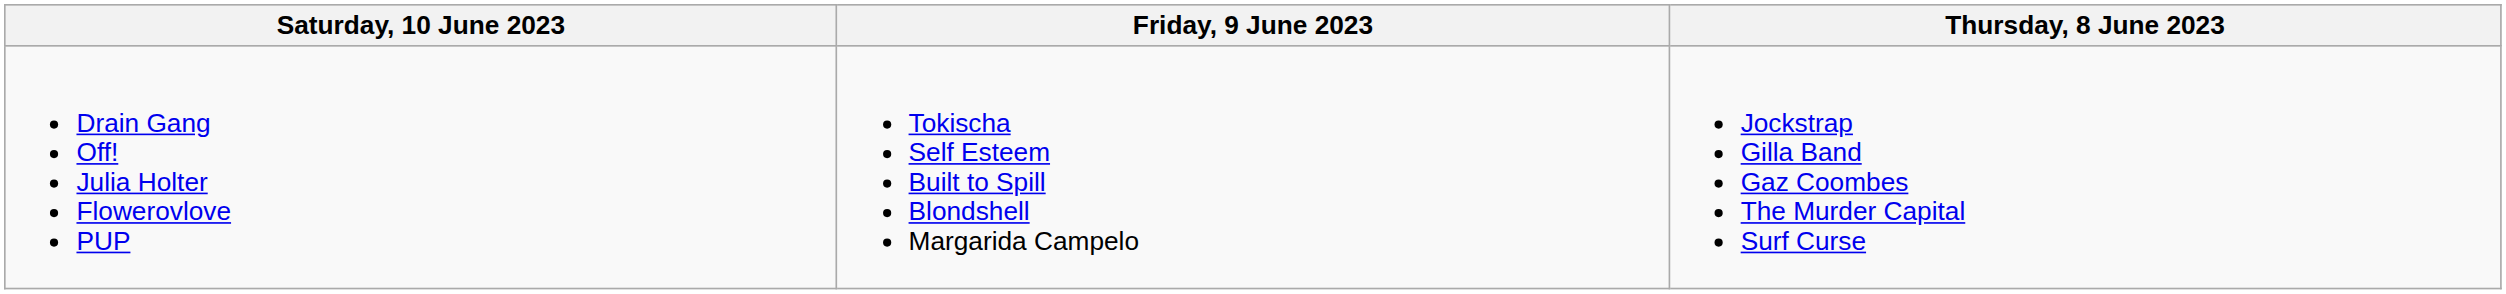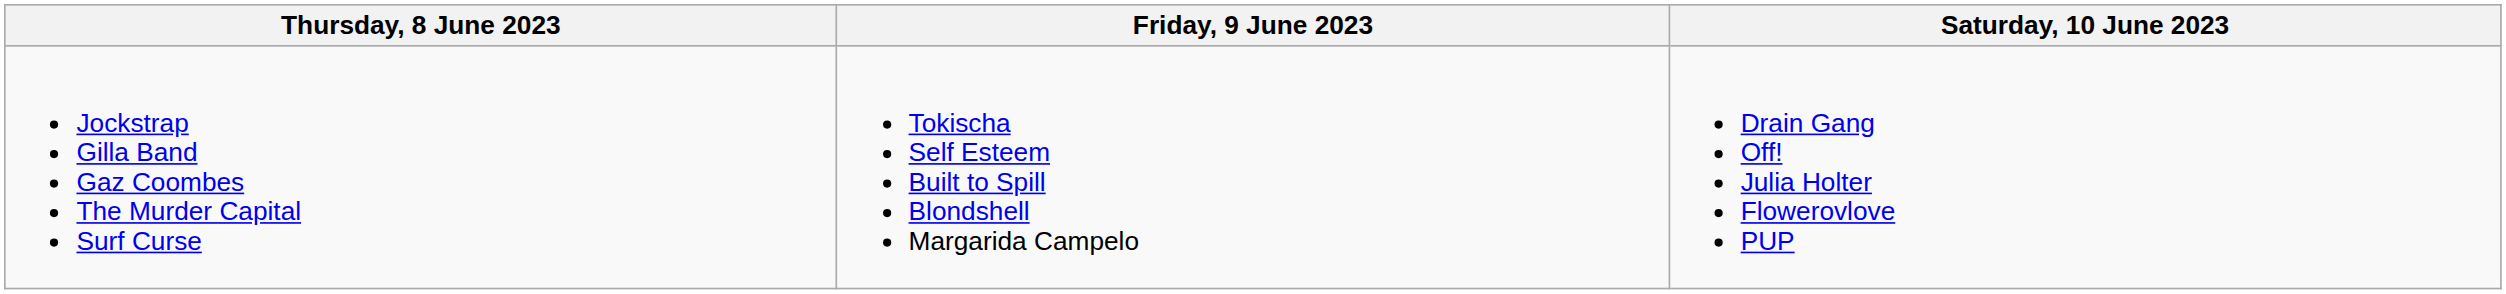columns swapped: Thursday, 8 June 2023 <-> Saturday, 10 June 2023
